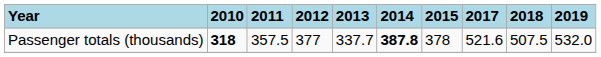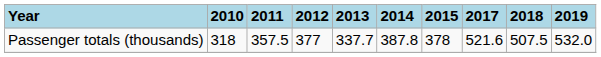row 2 | 2010: bold -> normal
row 2 | 2014: bold -> normal
